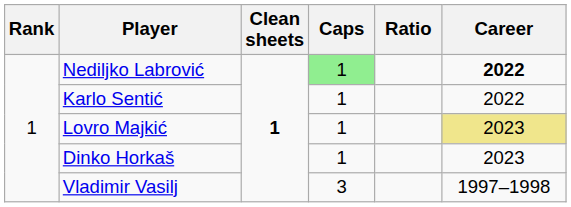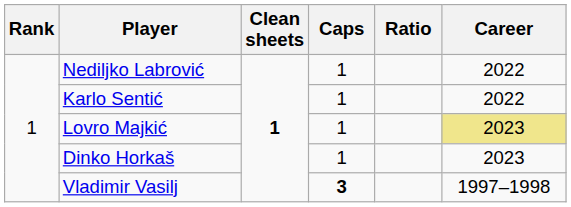Nediljko Labrović | Caps: lightgreen background -> no background
Nediljko Labrović | Career: bold -> normal
Vladimir Vasilj | Caps: normal -> bold
